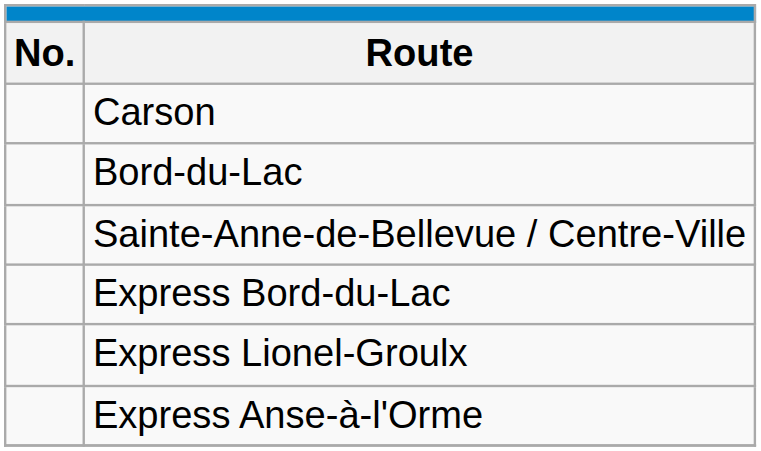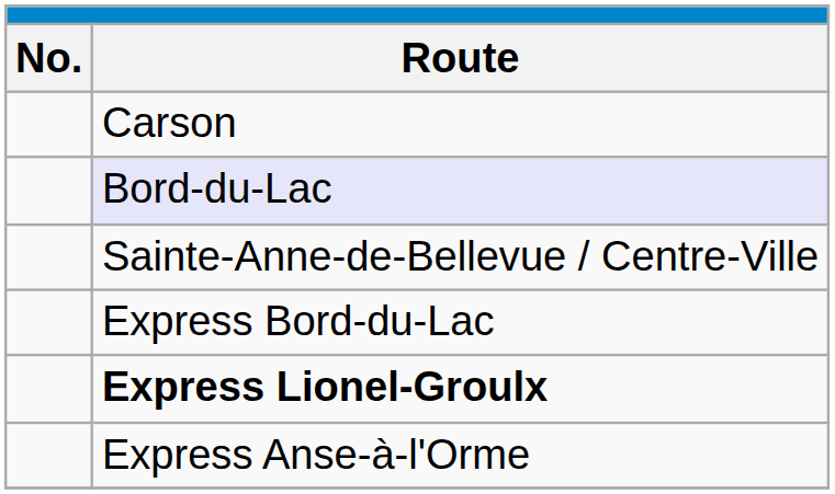Bord-du-Lac | Route: no background -> lavender background
Express Lionel-Groulx | Route: normal -> bold
